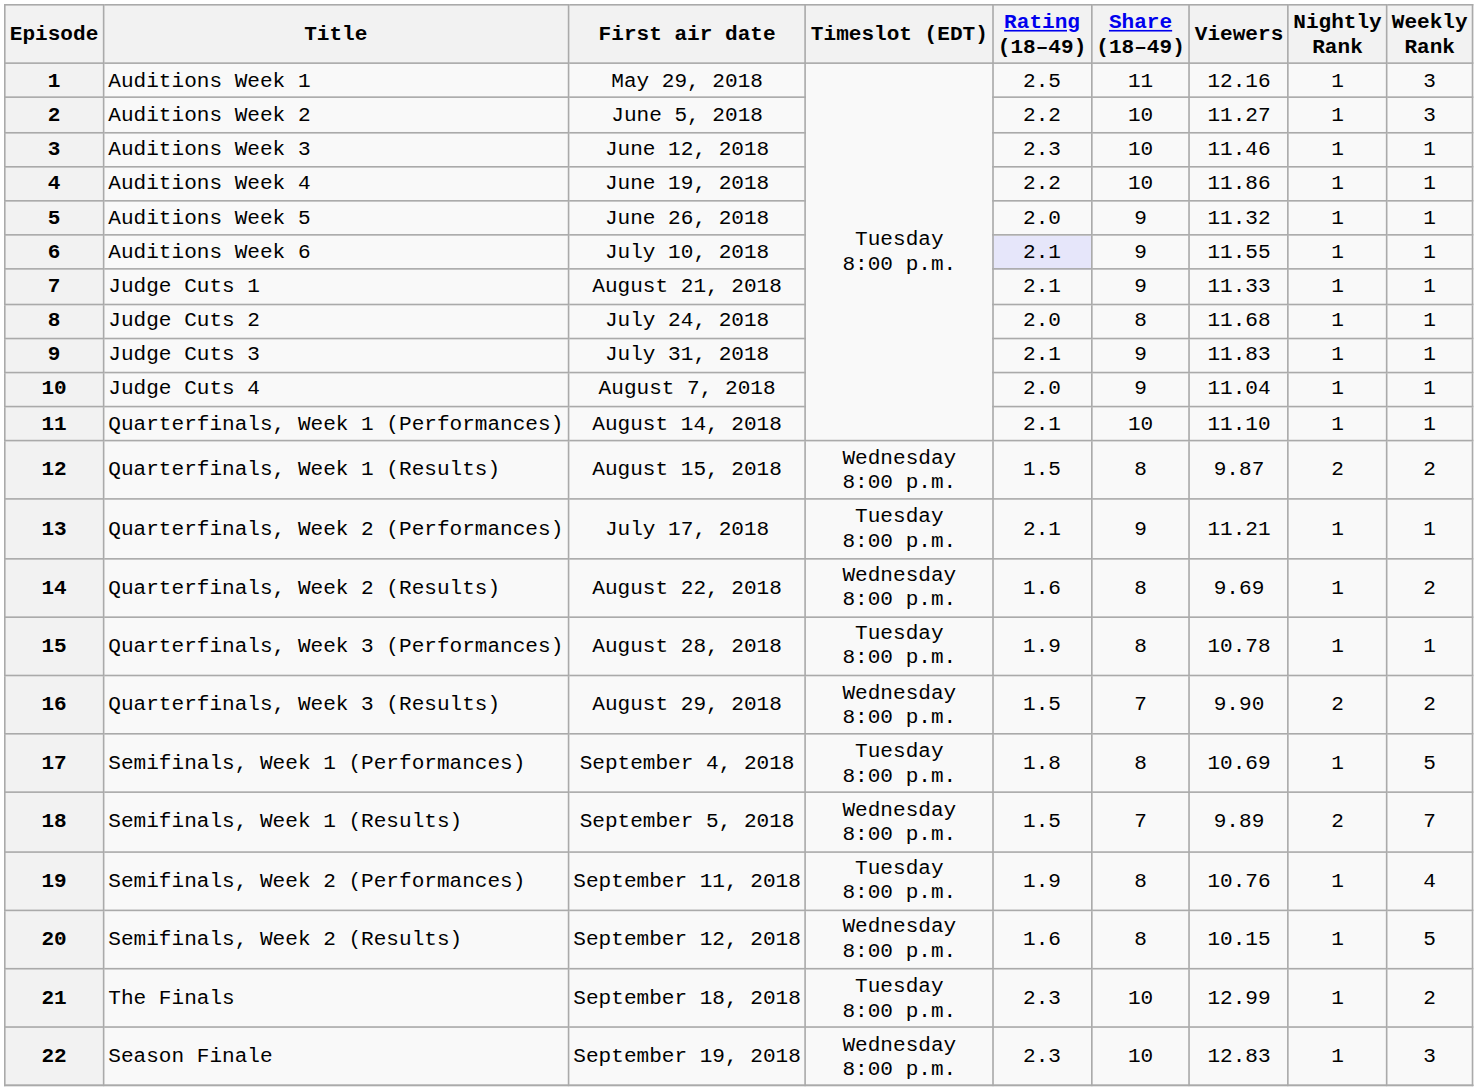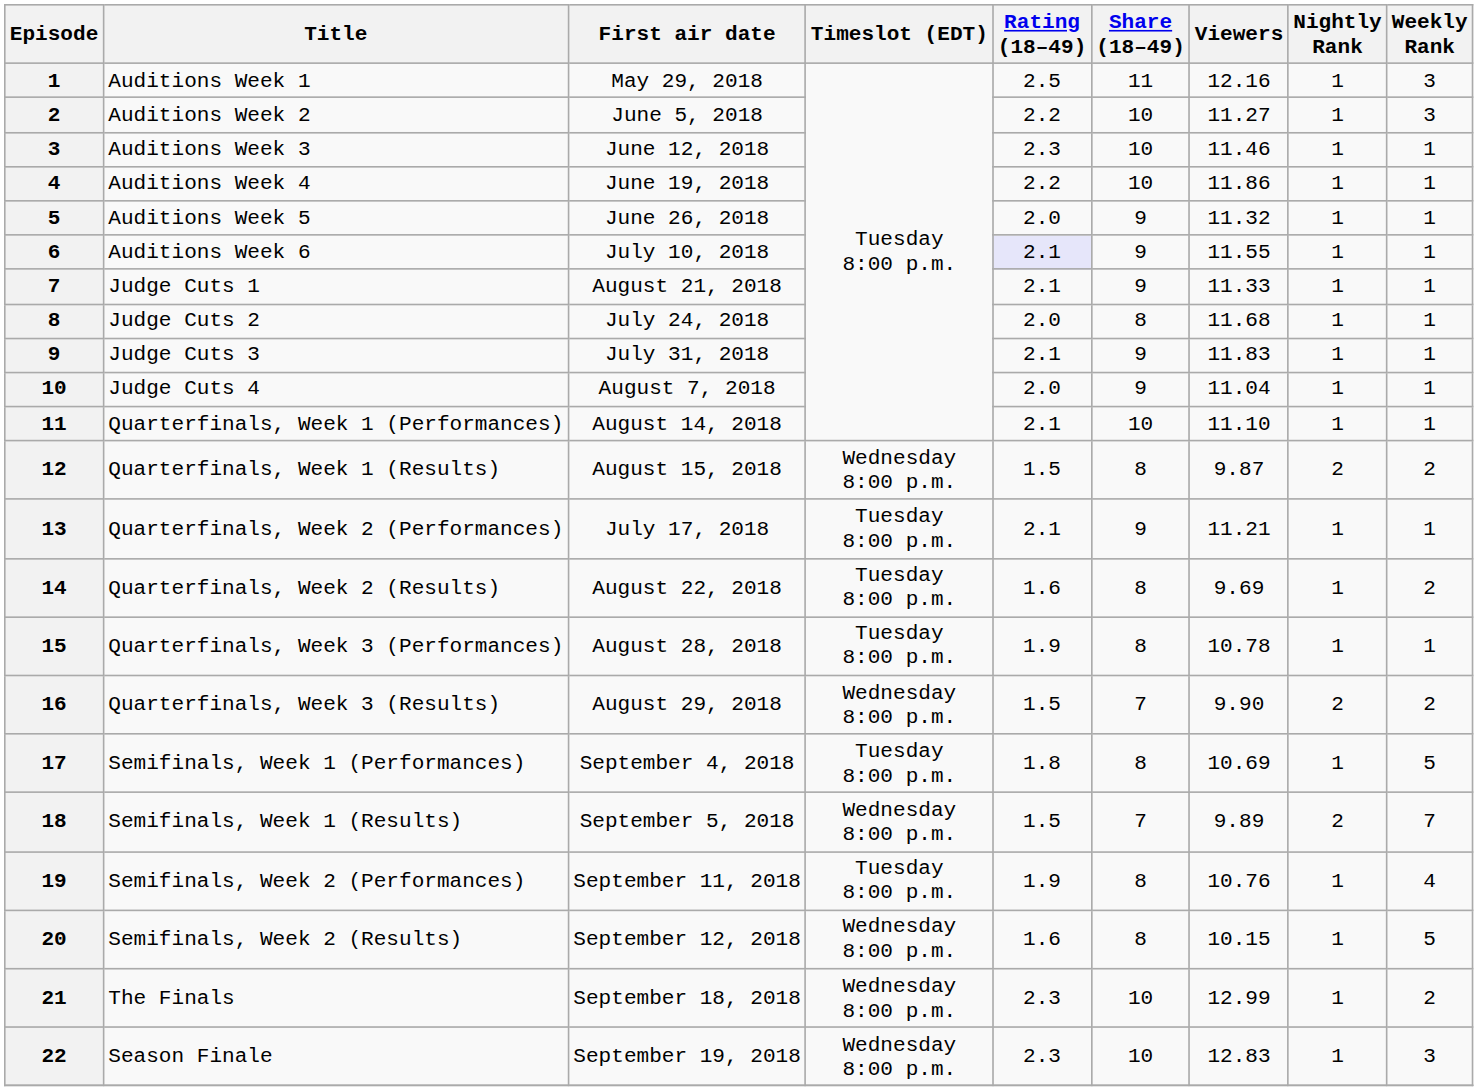Quarterfinals, Week 2 (Results) | Timeslot (EDT): Wednesday 8:00 p.m. -> Tuesday 8:00 p.m.
The Finals | Timeslot (EDT): Tuesday 8:00 p.m. -> Wednesday 8:00 p.m.
